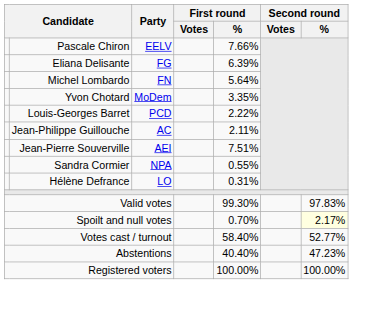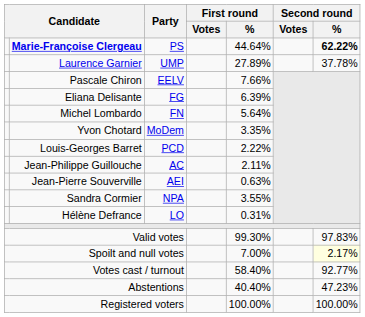+ row: Marie-Françoise Clergeau | PS | 44.64% | 62.22%
+ row: Laurence Garnier | UMP | 27.89% | 37.78%
Jean-Pierre Souverville | First round / %: 7.51% -> 0.63%
Sandra Cormier | First round / %: 0.55% -> 3.55%
Spoilt and null votes | First round / %: 0.70% -> 7.00%
Votes cast / turnout | Second round / %: 52.77% -> 92.77%
